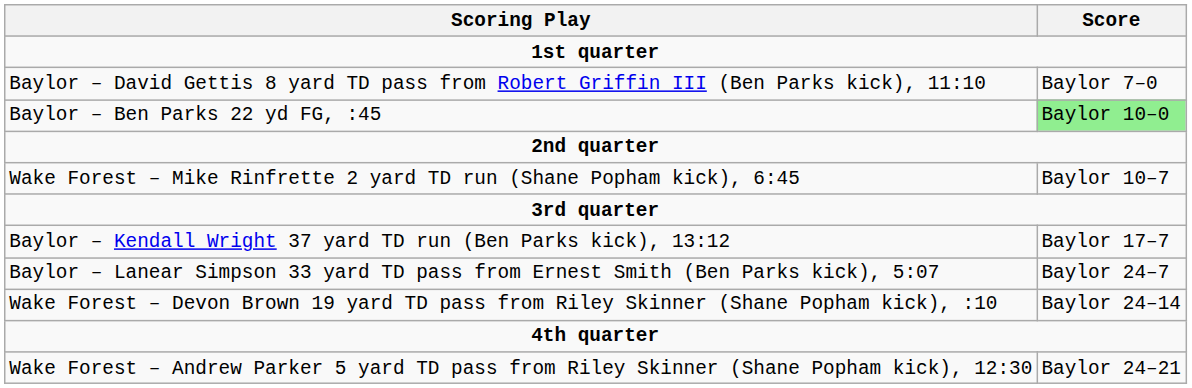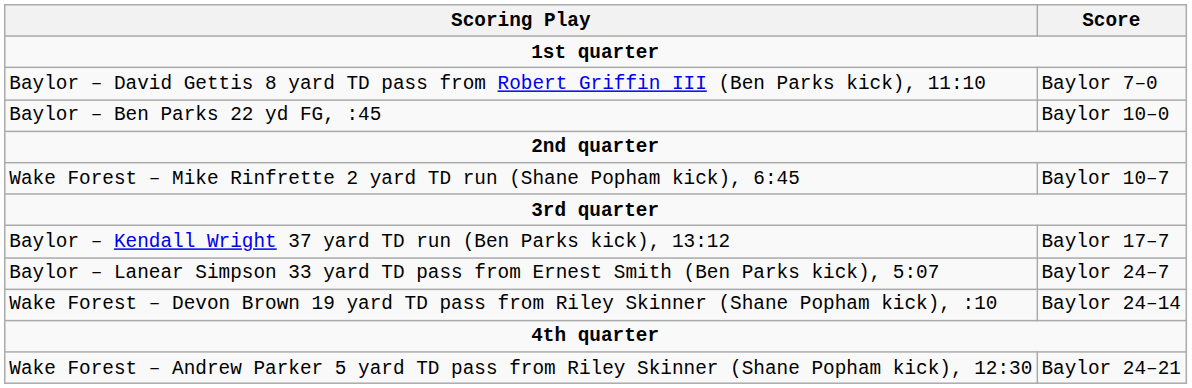Baylor – Ben Parks 22 yd FG, :45 | Score: lightgreen background -> no background
